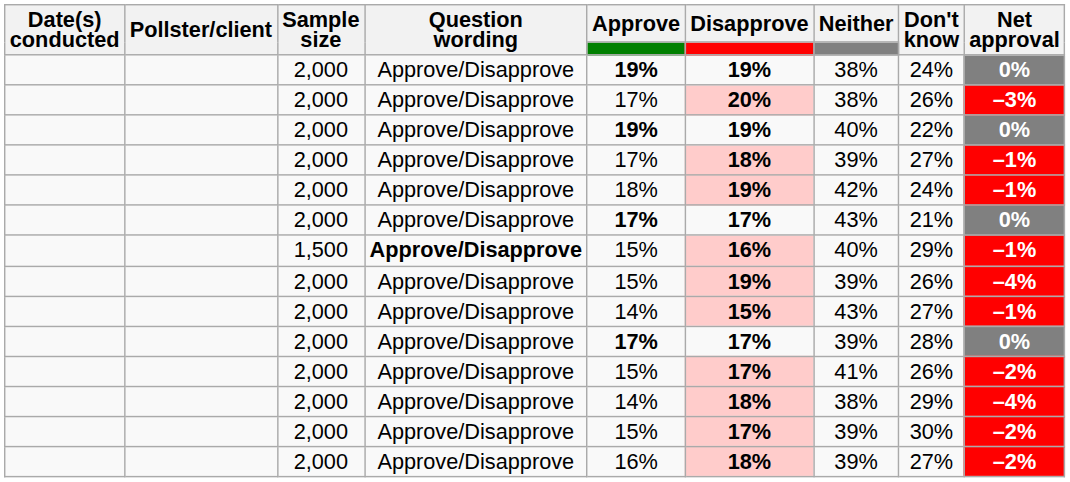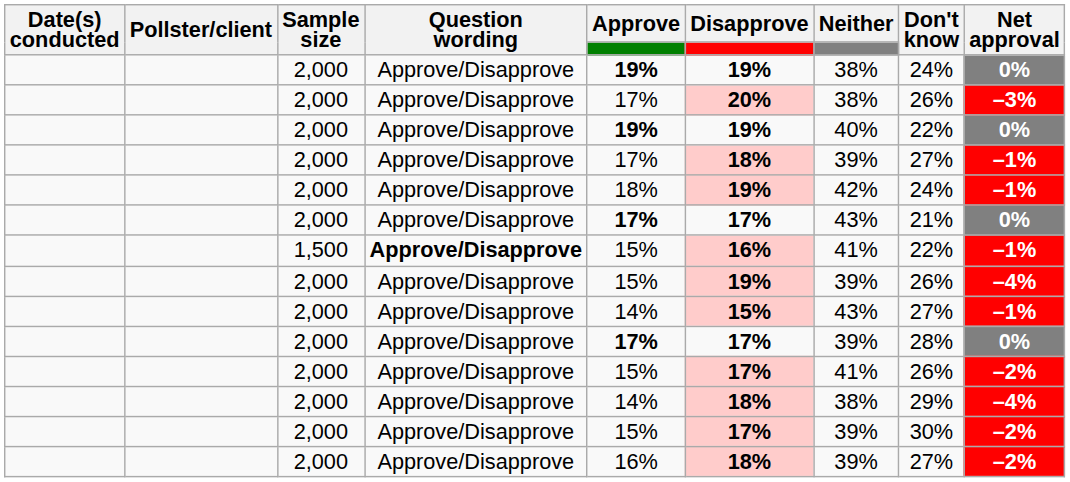1,500 | Neither: 40% -> 41%
1,500 | Don't know: 29% -> 22%
